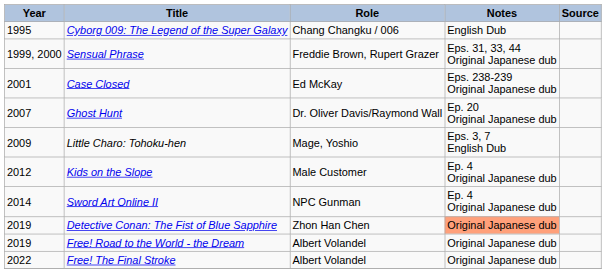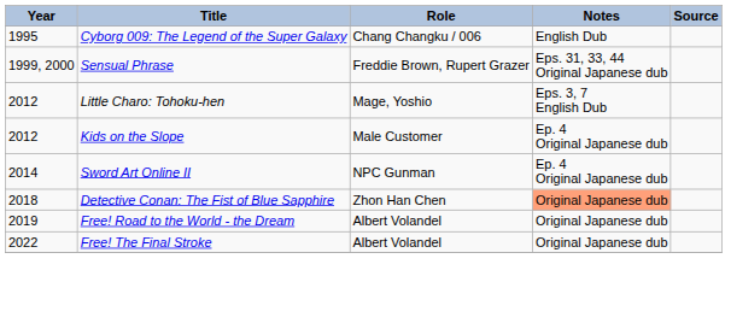- row: 2001 | Case Closed | Ed McKay | Eps. 238-239 Original Japanese dub
- row: 2007 | Ghost Hunt | Dr. Oliver Davis/Raymond Wall | Ep. 20 Original Japanese dub
Little Charo: Tohoku-hen | Year: 2009 -> 2012
Detective Conan: The Fist of Blue Sapphire | Year: 2019 -> 2018
